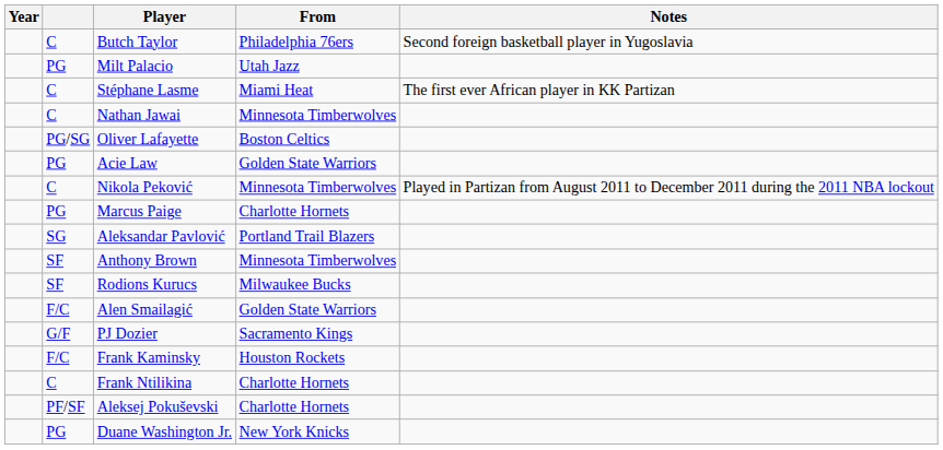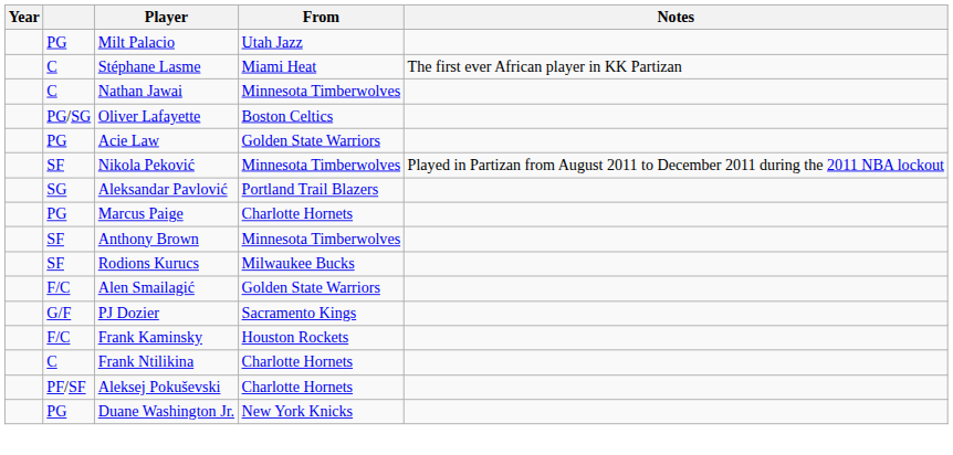- row: C | Butch Taylor | Philadelphia 76ers | Second foreign basketball player in Yugoslavia
Nikola Peković | column 2: C -> SF
rows swapped: Aleksandar Pavlović <-> Marcus Paige
